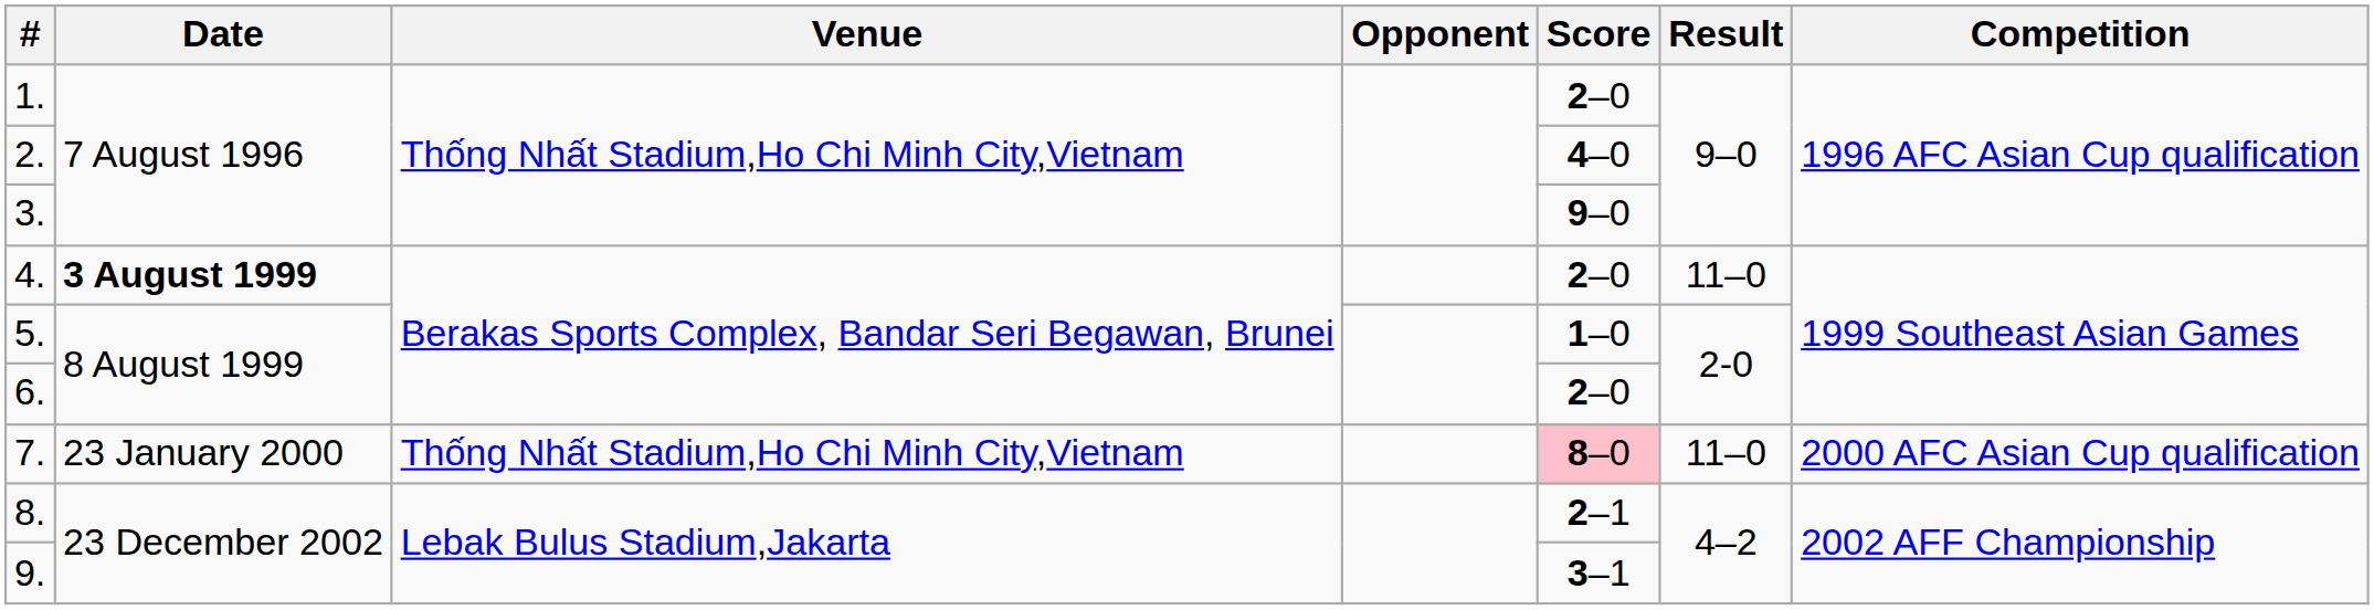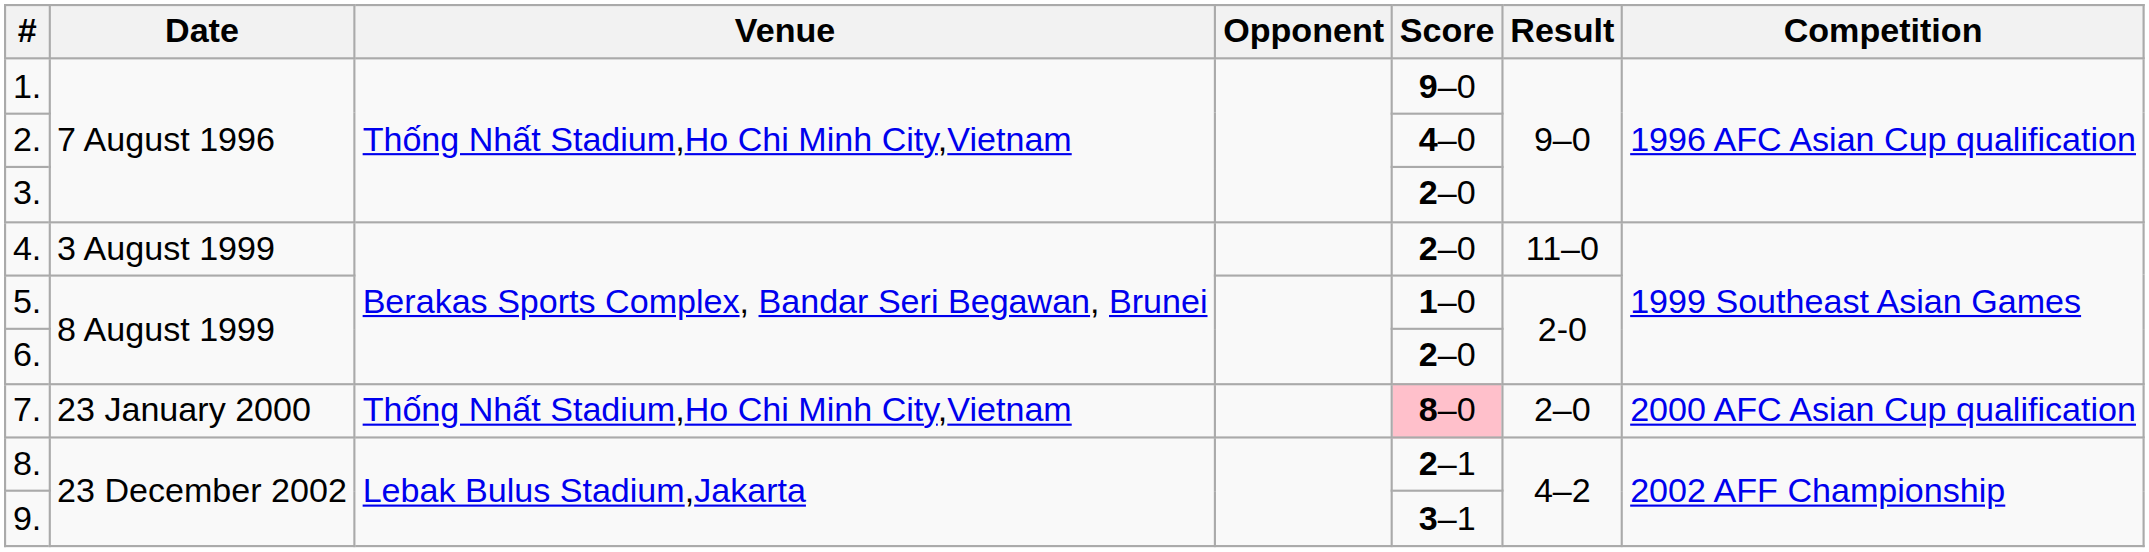1. | Score: 2–0 -> 9–0
3. | Score: 9–0 -> 2–0
4. | Date: bold -> normal
7. | Result: 11–0 -> 2–0
